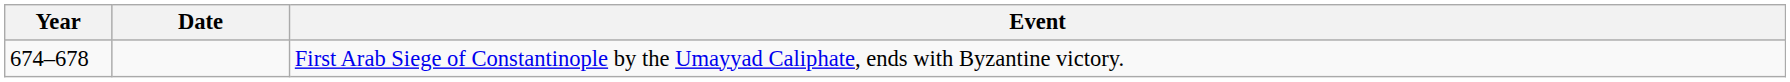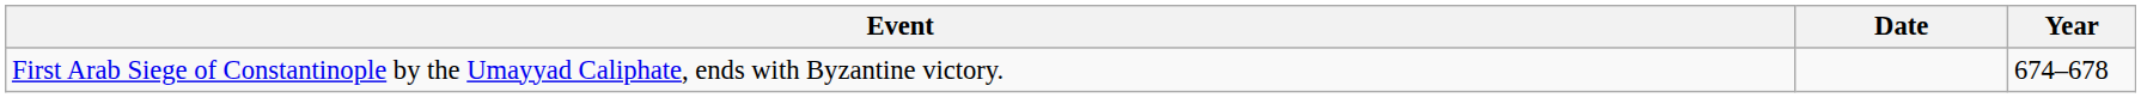columns swapped: Year <-> Event
